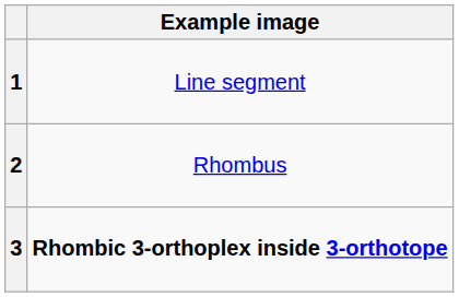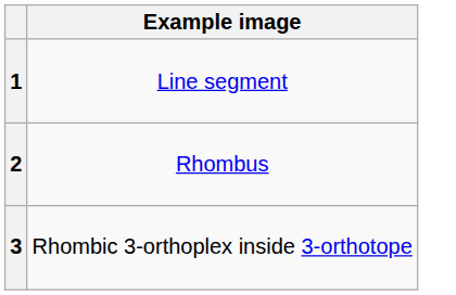3 | Example image: bold -> normal
